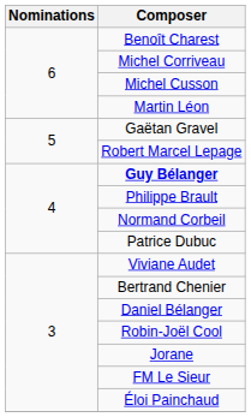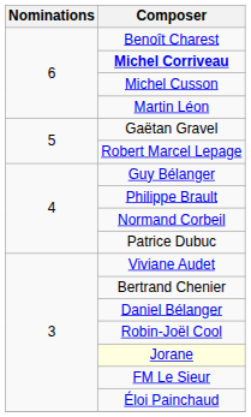Michel Corriveau | Composer: normal -> bold
Guy Bélanger | Composer: bold -> normal
Jorane | Composer: no background -> lightyellow background
